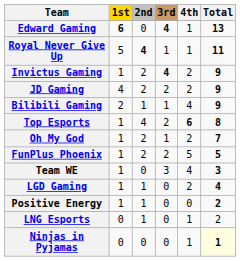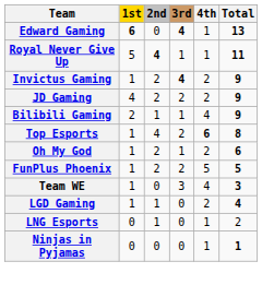Oh My God | Total: 7 -> 6
- row: Positive Energy | 1 | 1 | 0 | 0 | 2
Ninjas in Pyjamas | Total: lightyellow background -> no background
